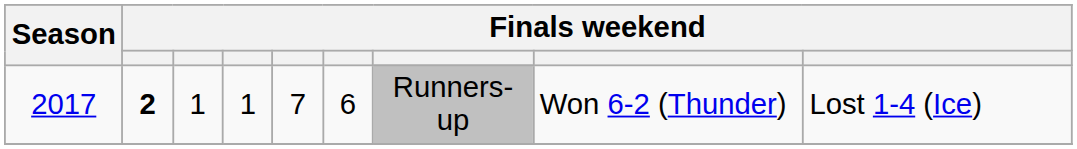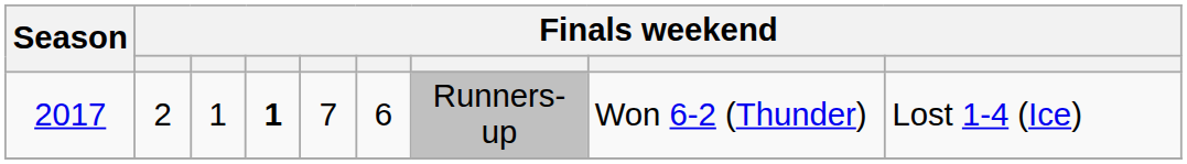2017 | column 2: bold -> normal
2017 | column 4: normal -> bold
